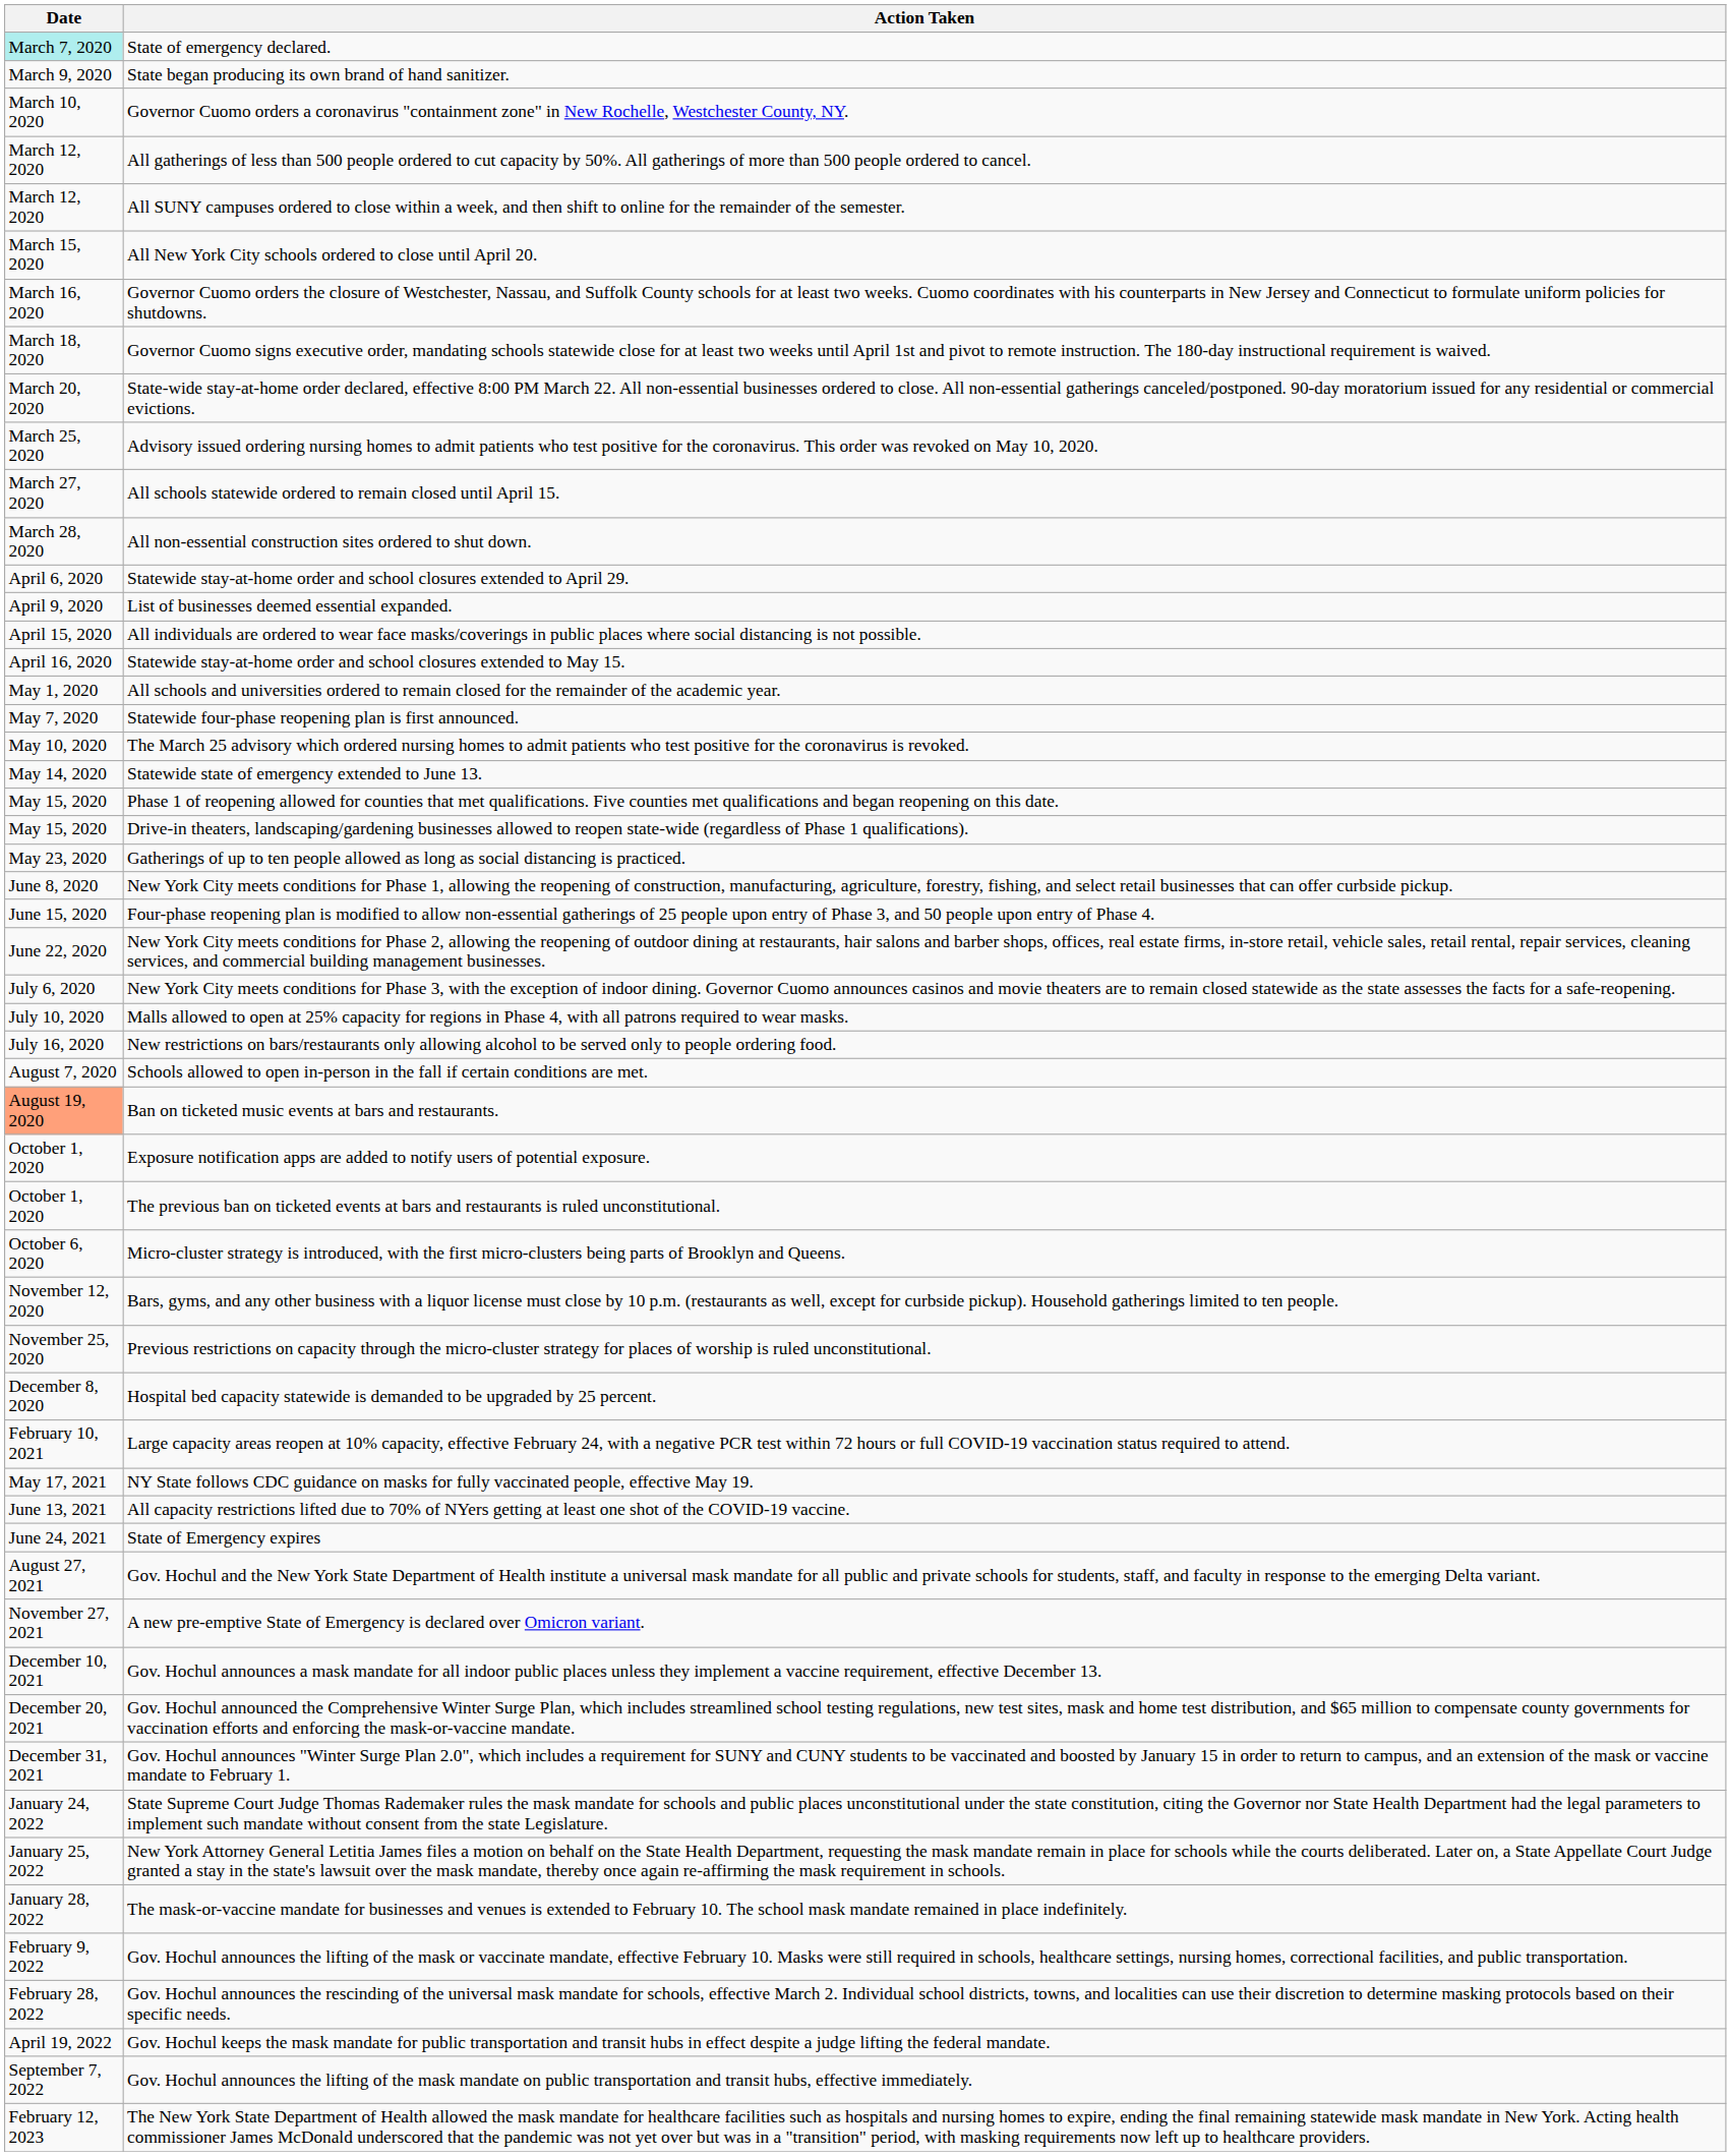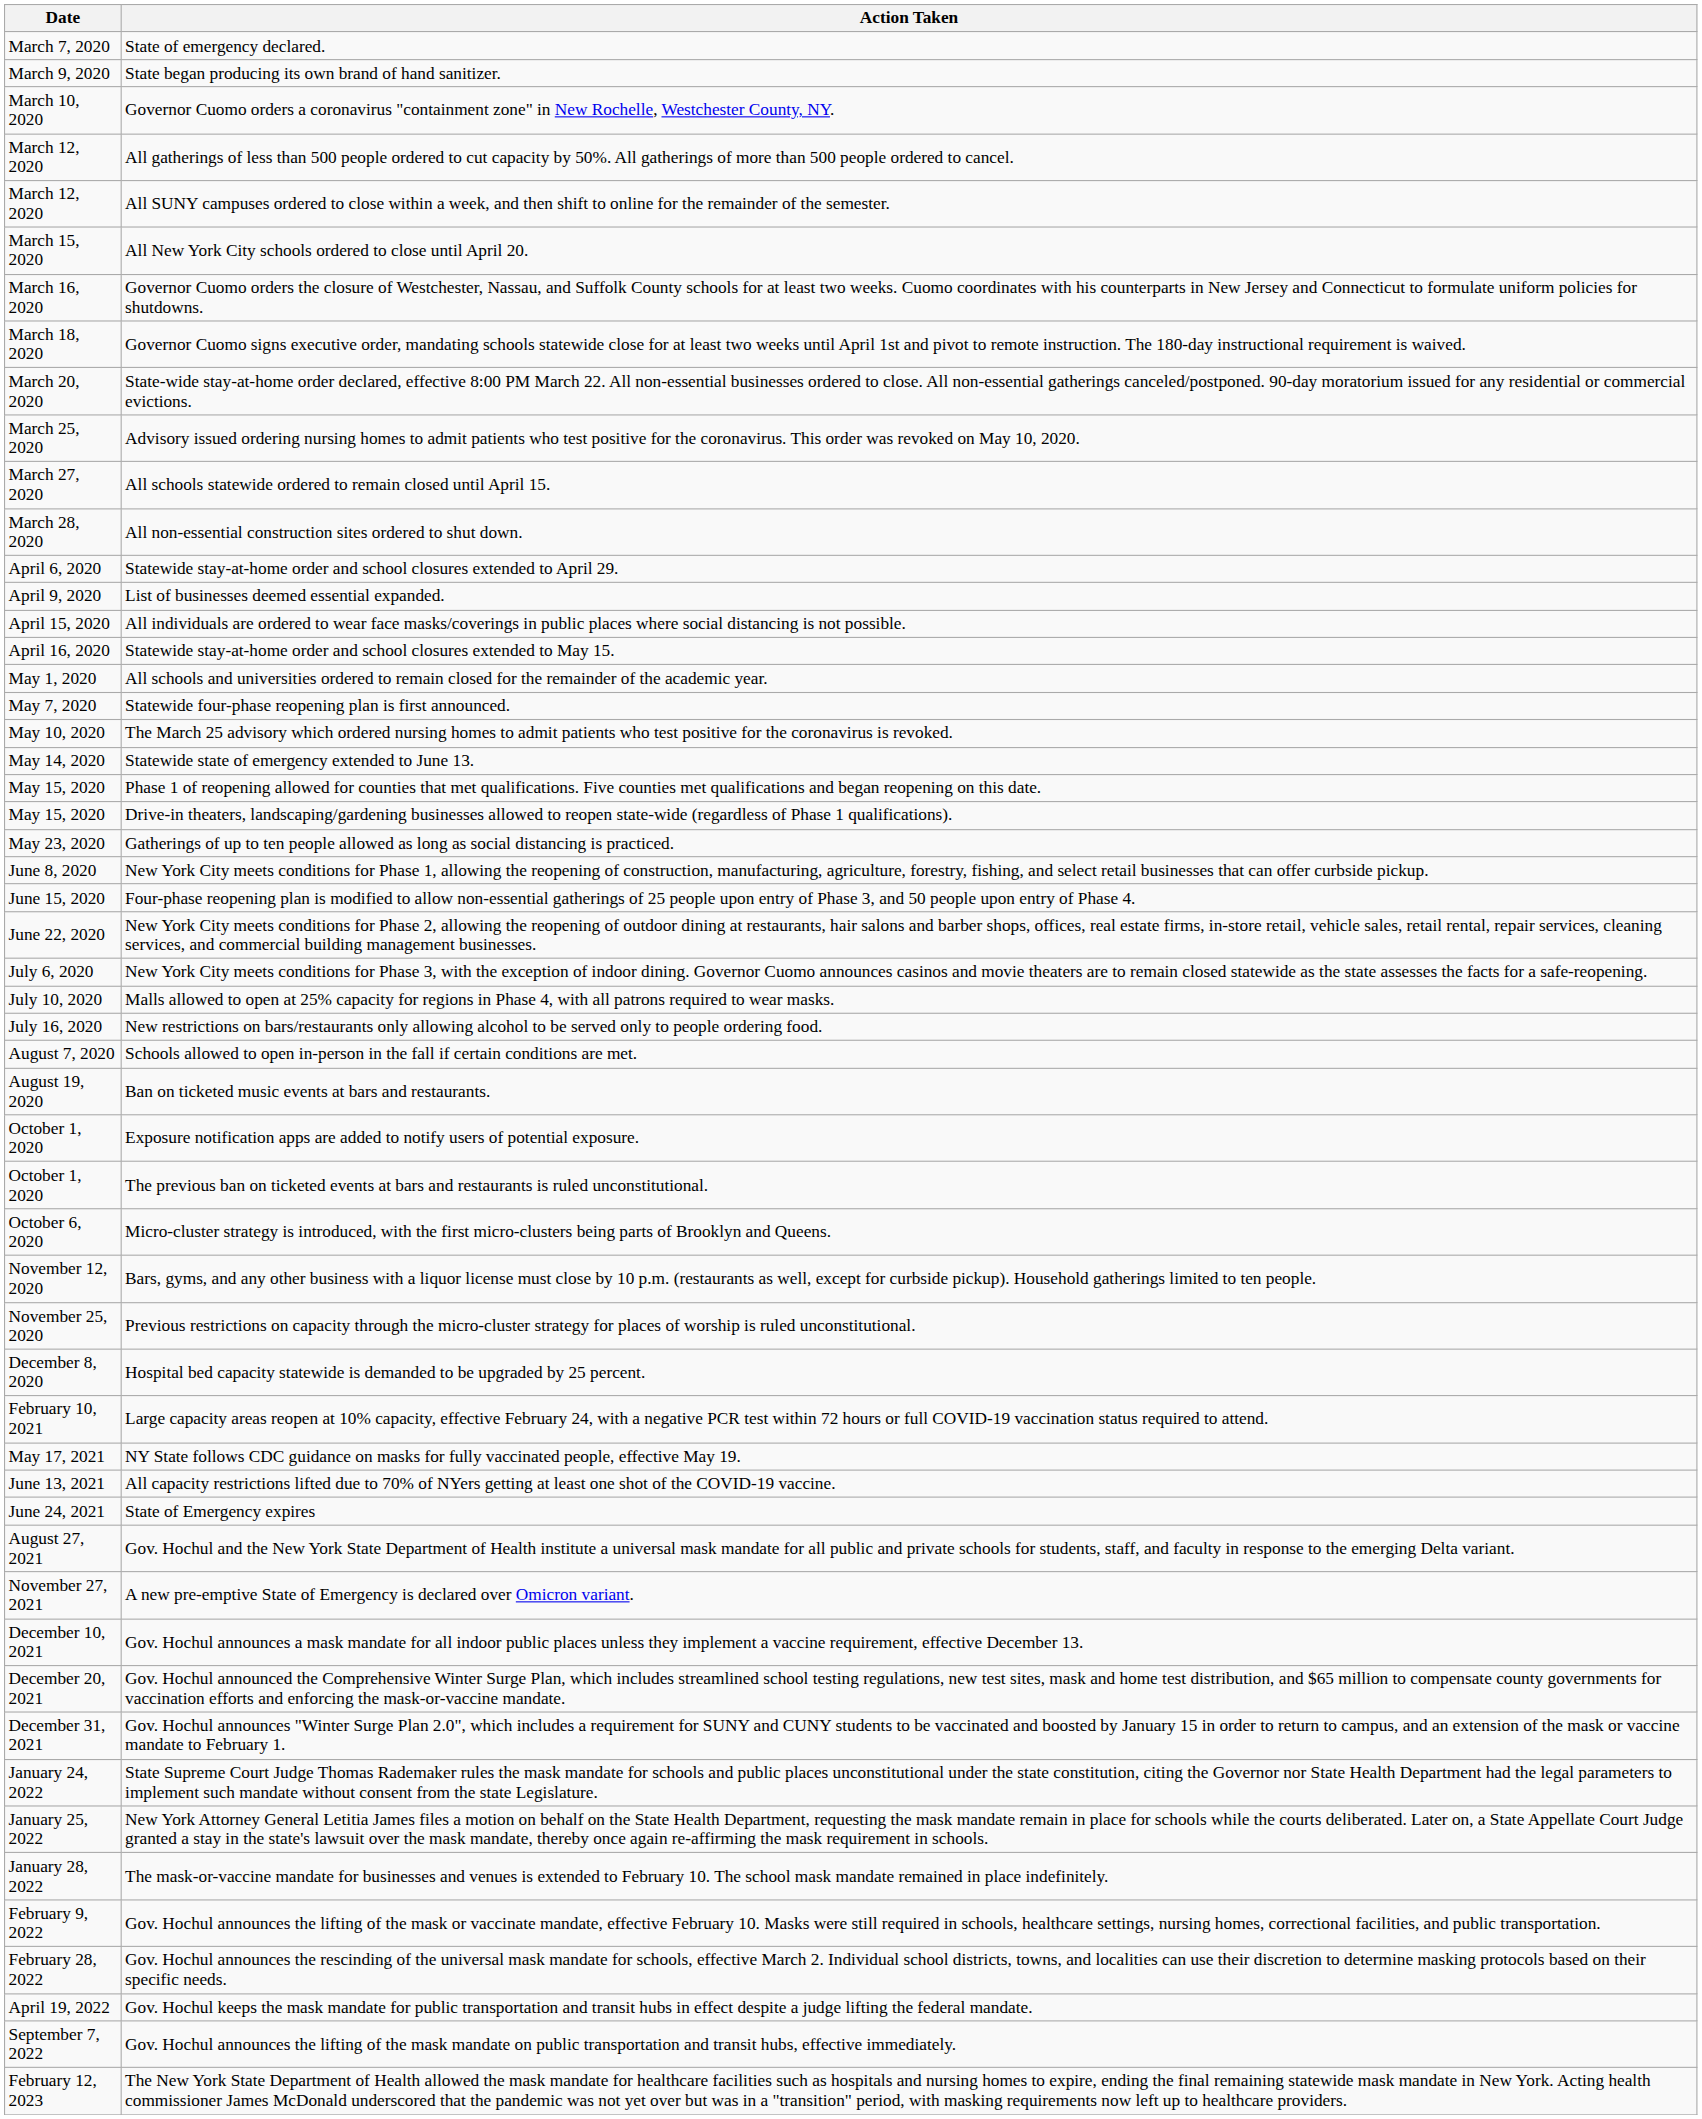State of emergency declared. | Date: paleturquoise background -> no background
Ban on ticketed music events at bars and restaurants. | Date: lightsalmon background -> no background
